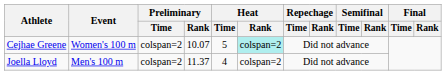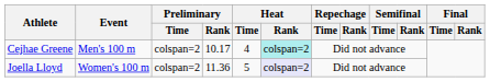Cejhae Greene | Event: Women's 100 m -> Men's 100 m
Cejhae Greene | Preliminary / Rank: 10.07 -> 10.17
Cejhae Greene | Heat / Time: 5 -> 4
Joella Lloyd | Event: Men's 100 m -> Women's 100 m
Joella Lloyd | Preliminary / Rank: 11.37 -> 11.36
Joella Lloyd | Heat / Time: 4 -> 5
Joella Lloyd | Heat / Rank: no background -> lavender background
